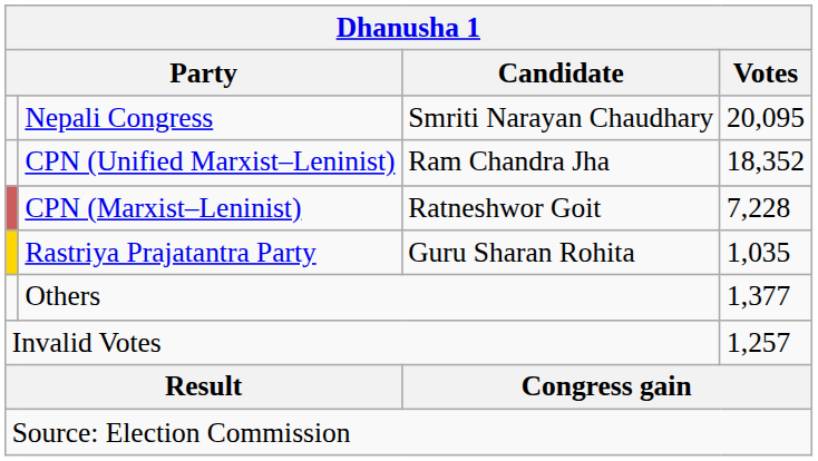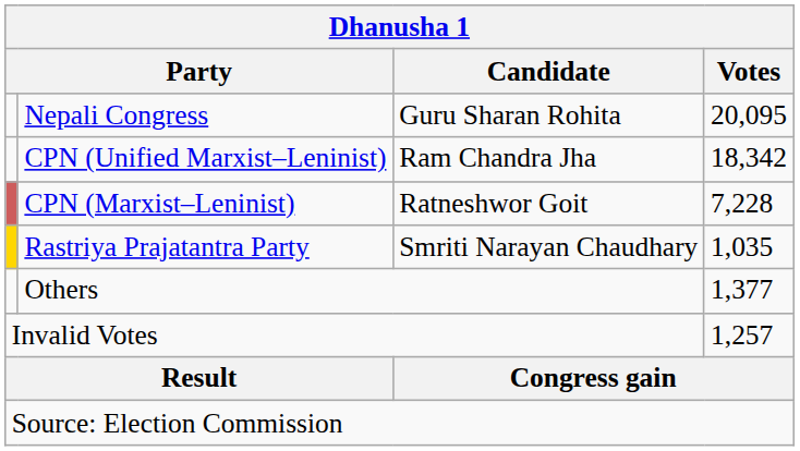Nepali Congress | Candidate: Smriti Narayan Chaudhary -> Guru Sharan Rohita
CPN (Unified Marxist–Leninist) | Votes: 18,352 -> 18,342
Rastriya Prajatantra Party | Candidate: Guru Sharan Rohita -> Smriti Narayan Chaudhary
